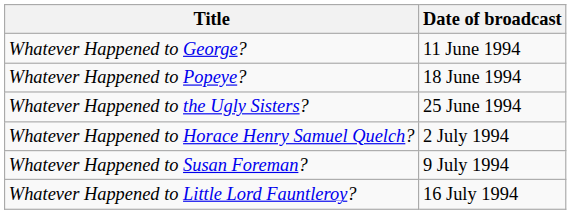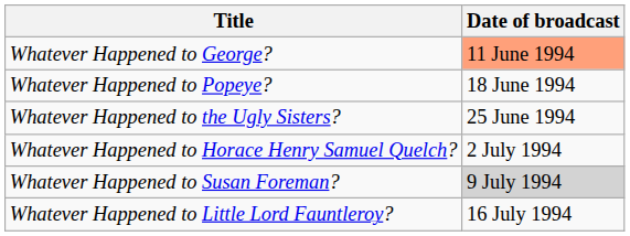Whatever Happened to George? | Date of broadcast: no background -> lightsalmon background
Whatever Happened to Susan Foreman? | Date of broadcast: no background -> lightgrey background
